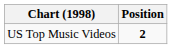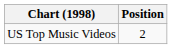US Top Music Videos | Position: bold -> normal
